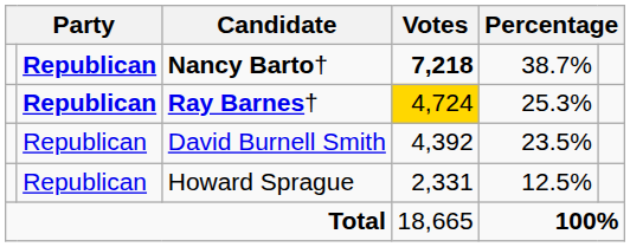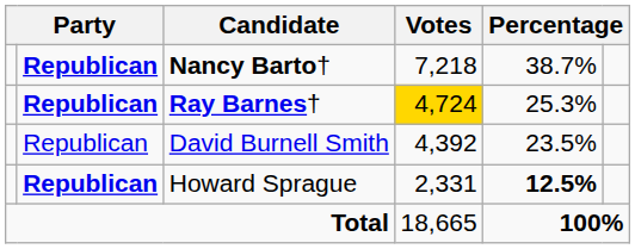Nancy Barto† | Votes: bold -> normal
Howard Sprague | column 2: normal -> bold
Howard Sprague | column 5: normal -> bold
